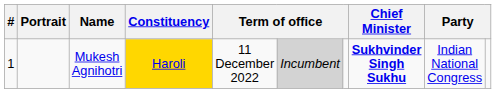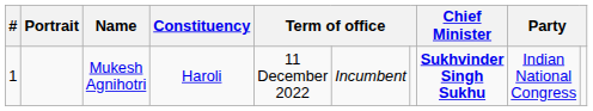Mukesh Agnihotri | Constituency: gold background -> no background
Mukesh Agnihotri | column 6: lightgrey background -> no background
